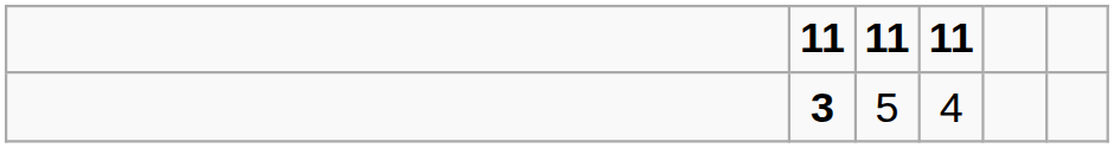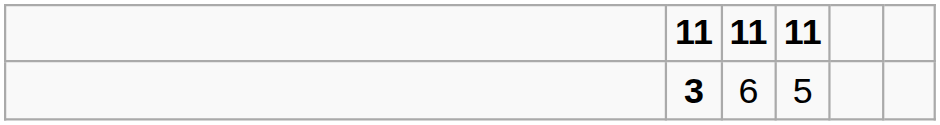row 2 | column 3: 5 -> 6
row 2 | column 4: 4 -> 5
